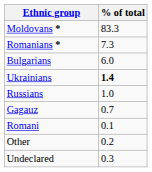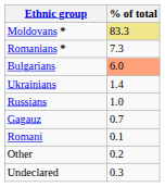Moldovans * | % of total: no background -> khaki background
Bulgarians | % of total: no background -> lightsalmon background
Ukrainians | % of total: bold -> normal
